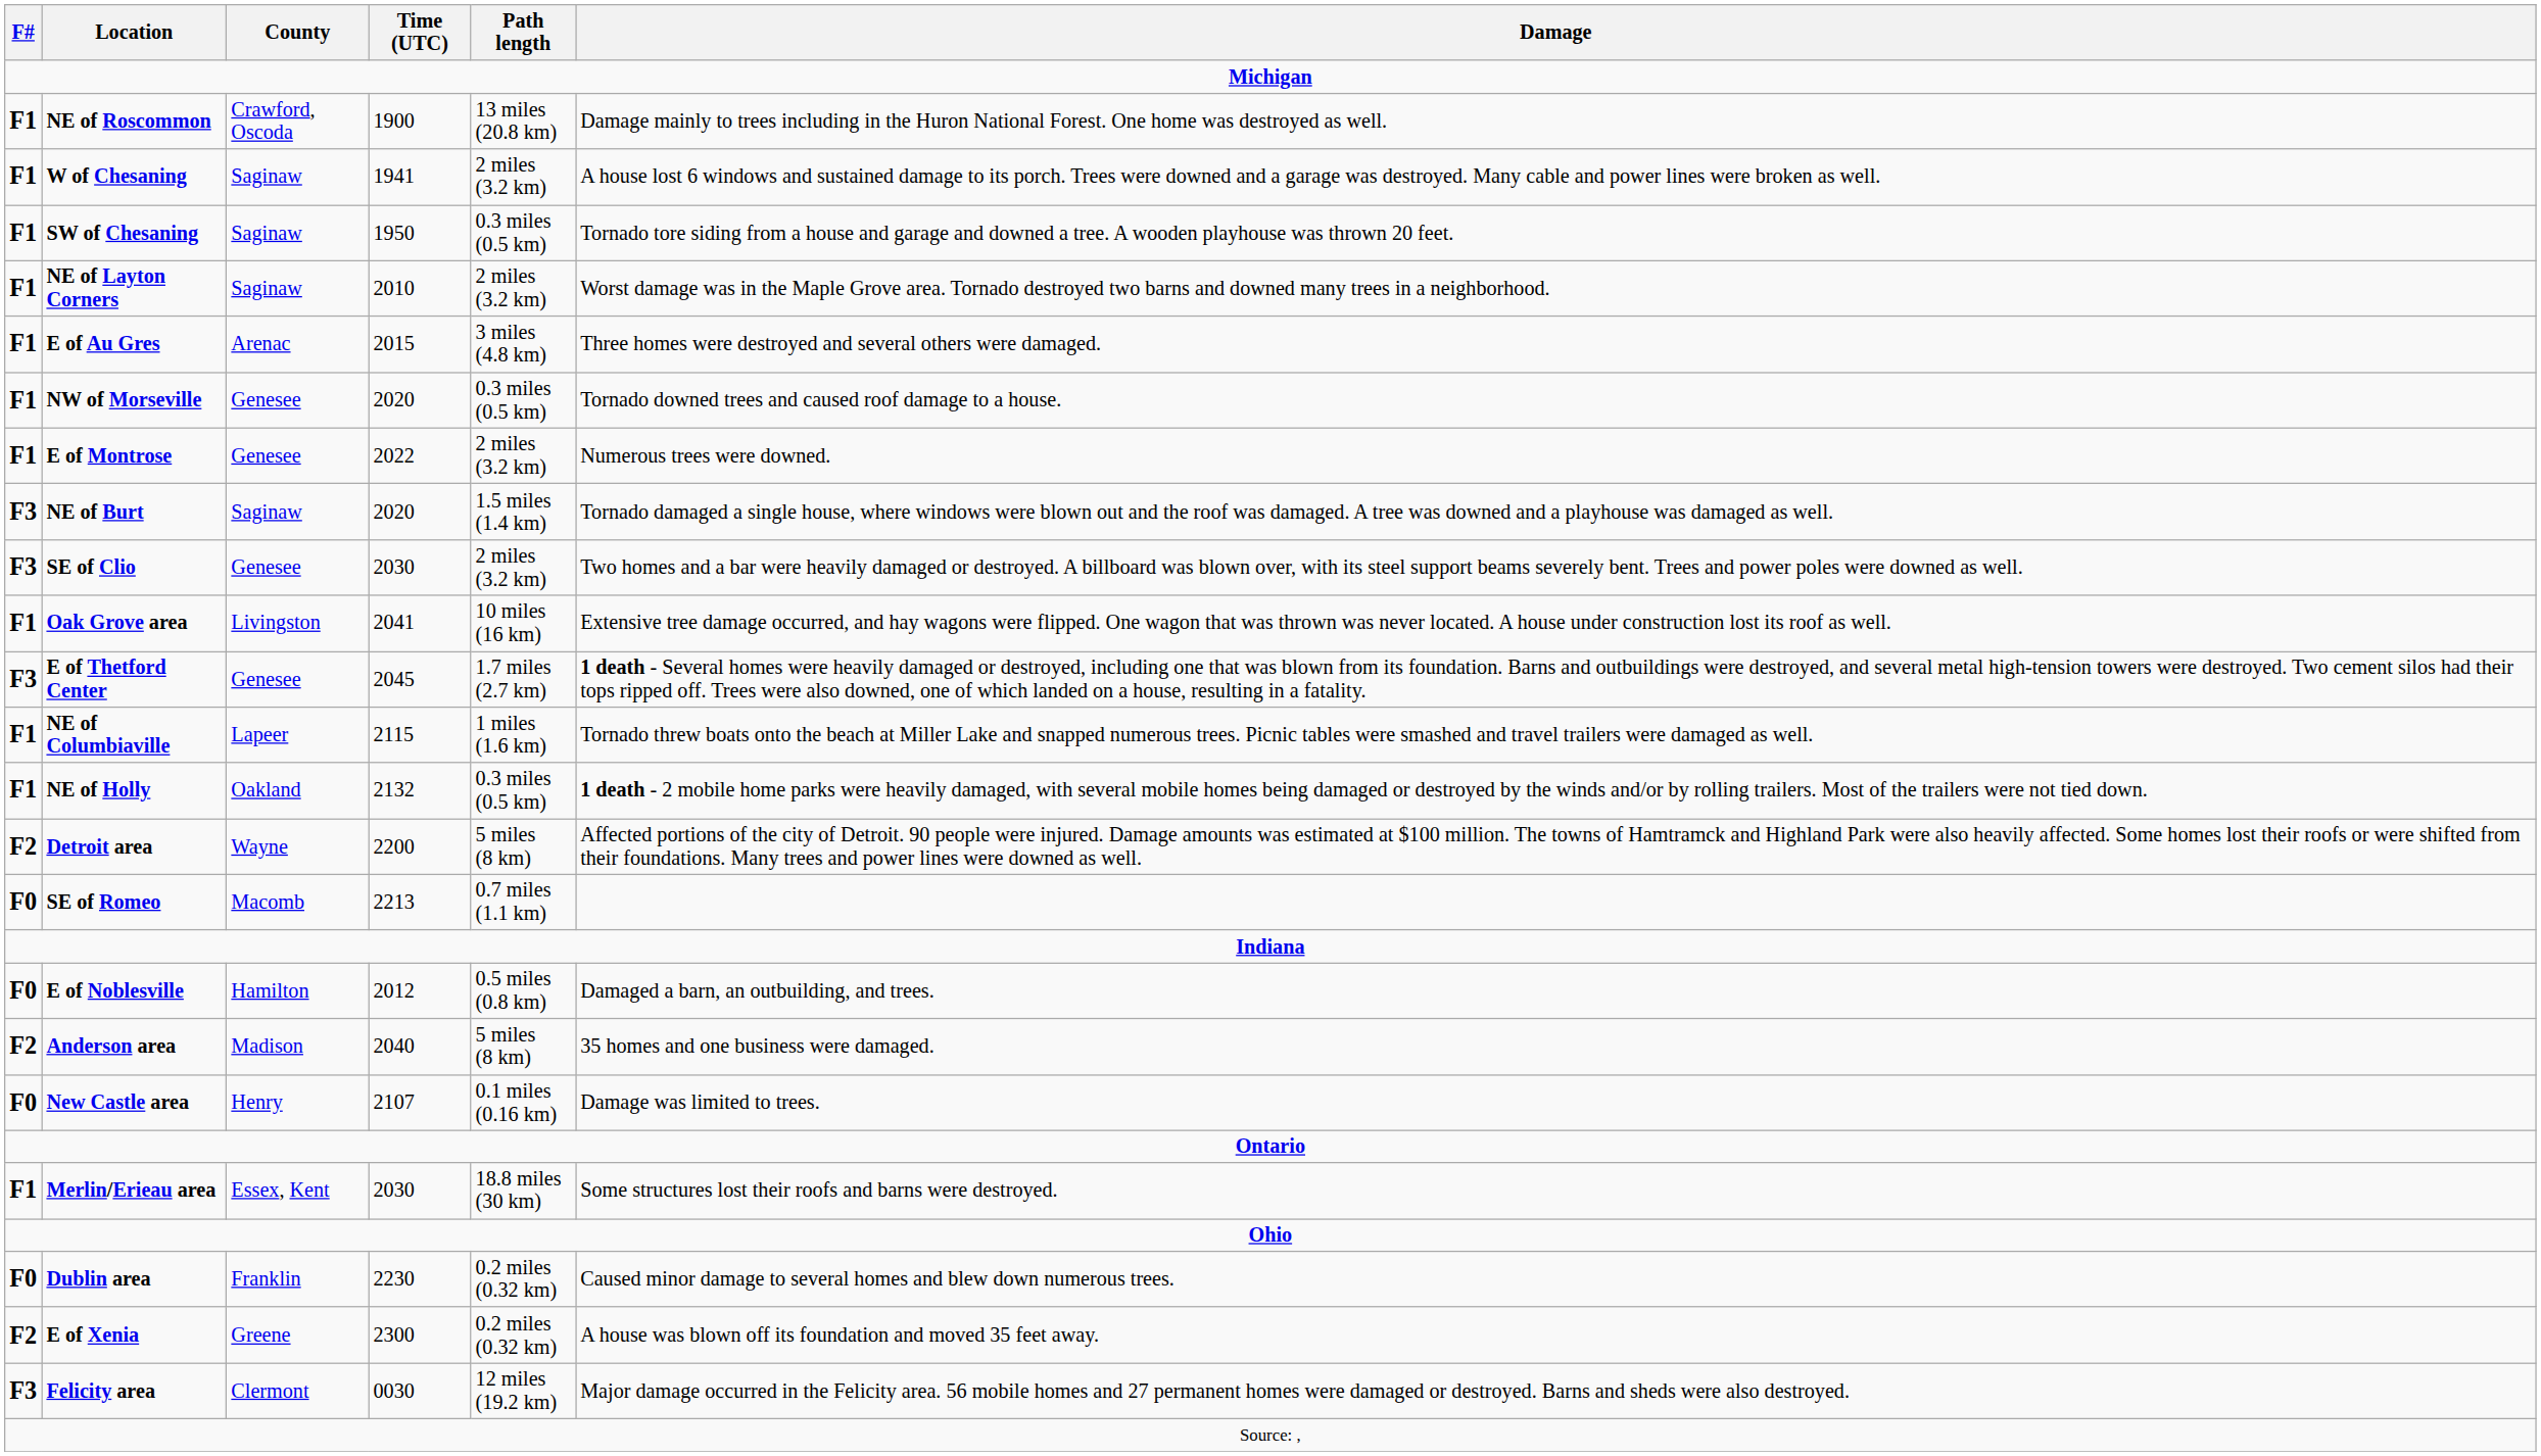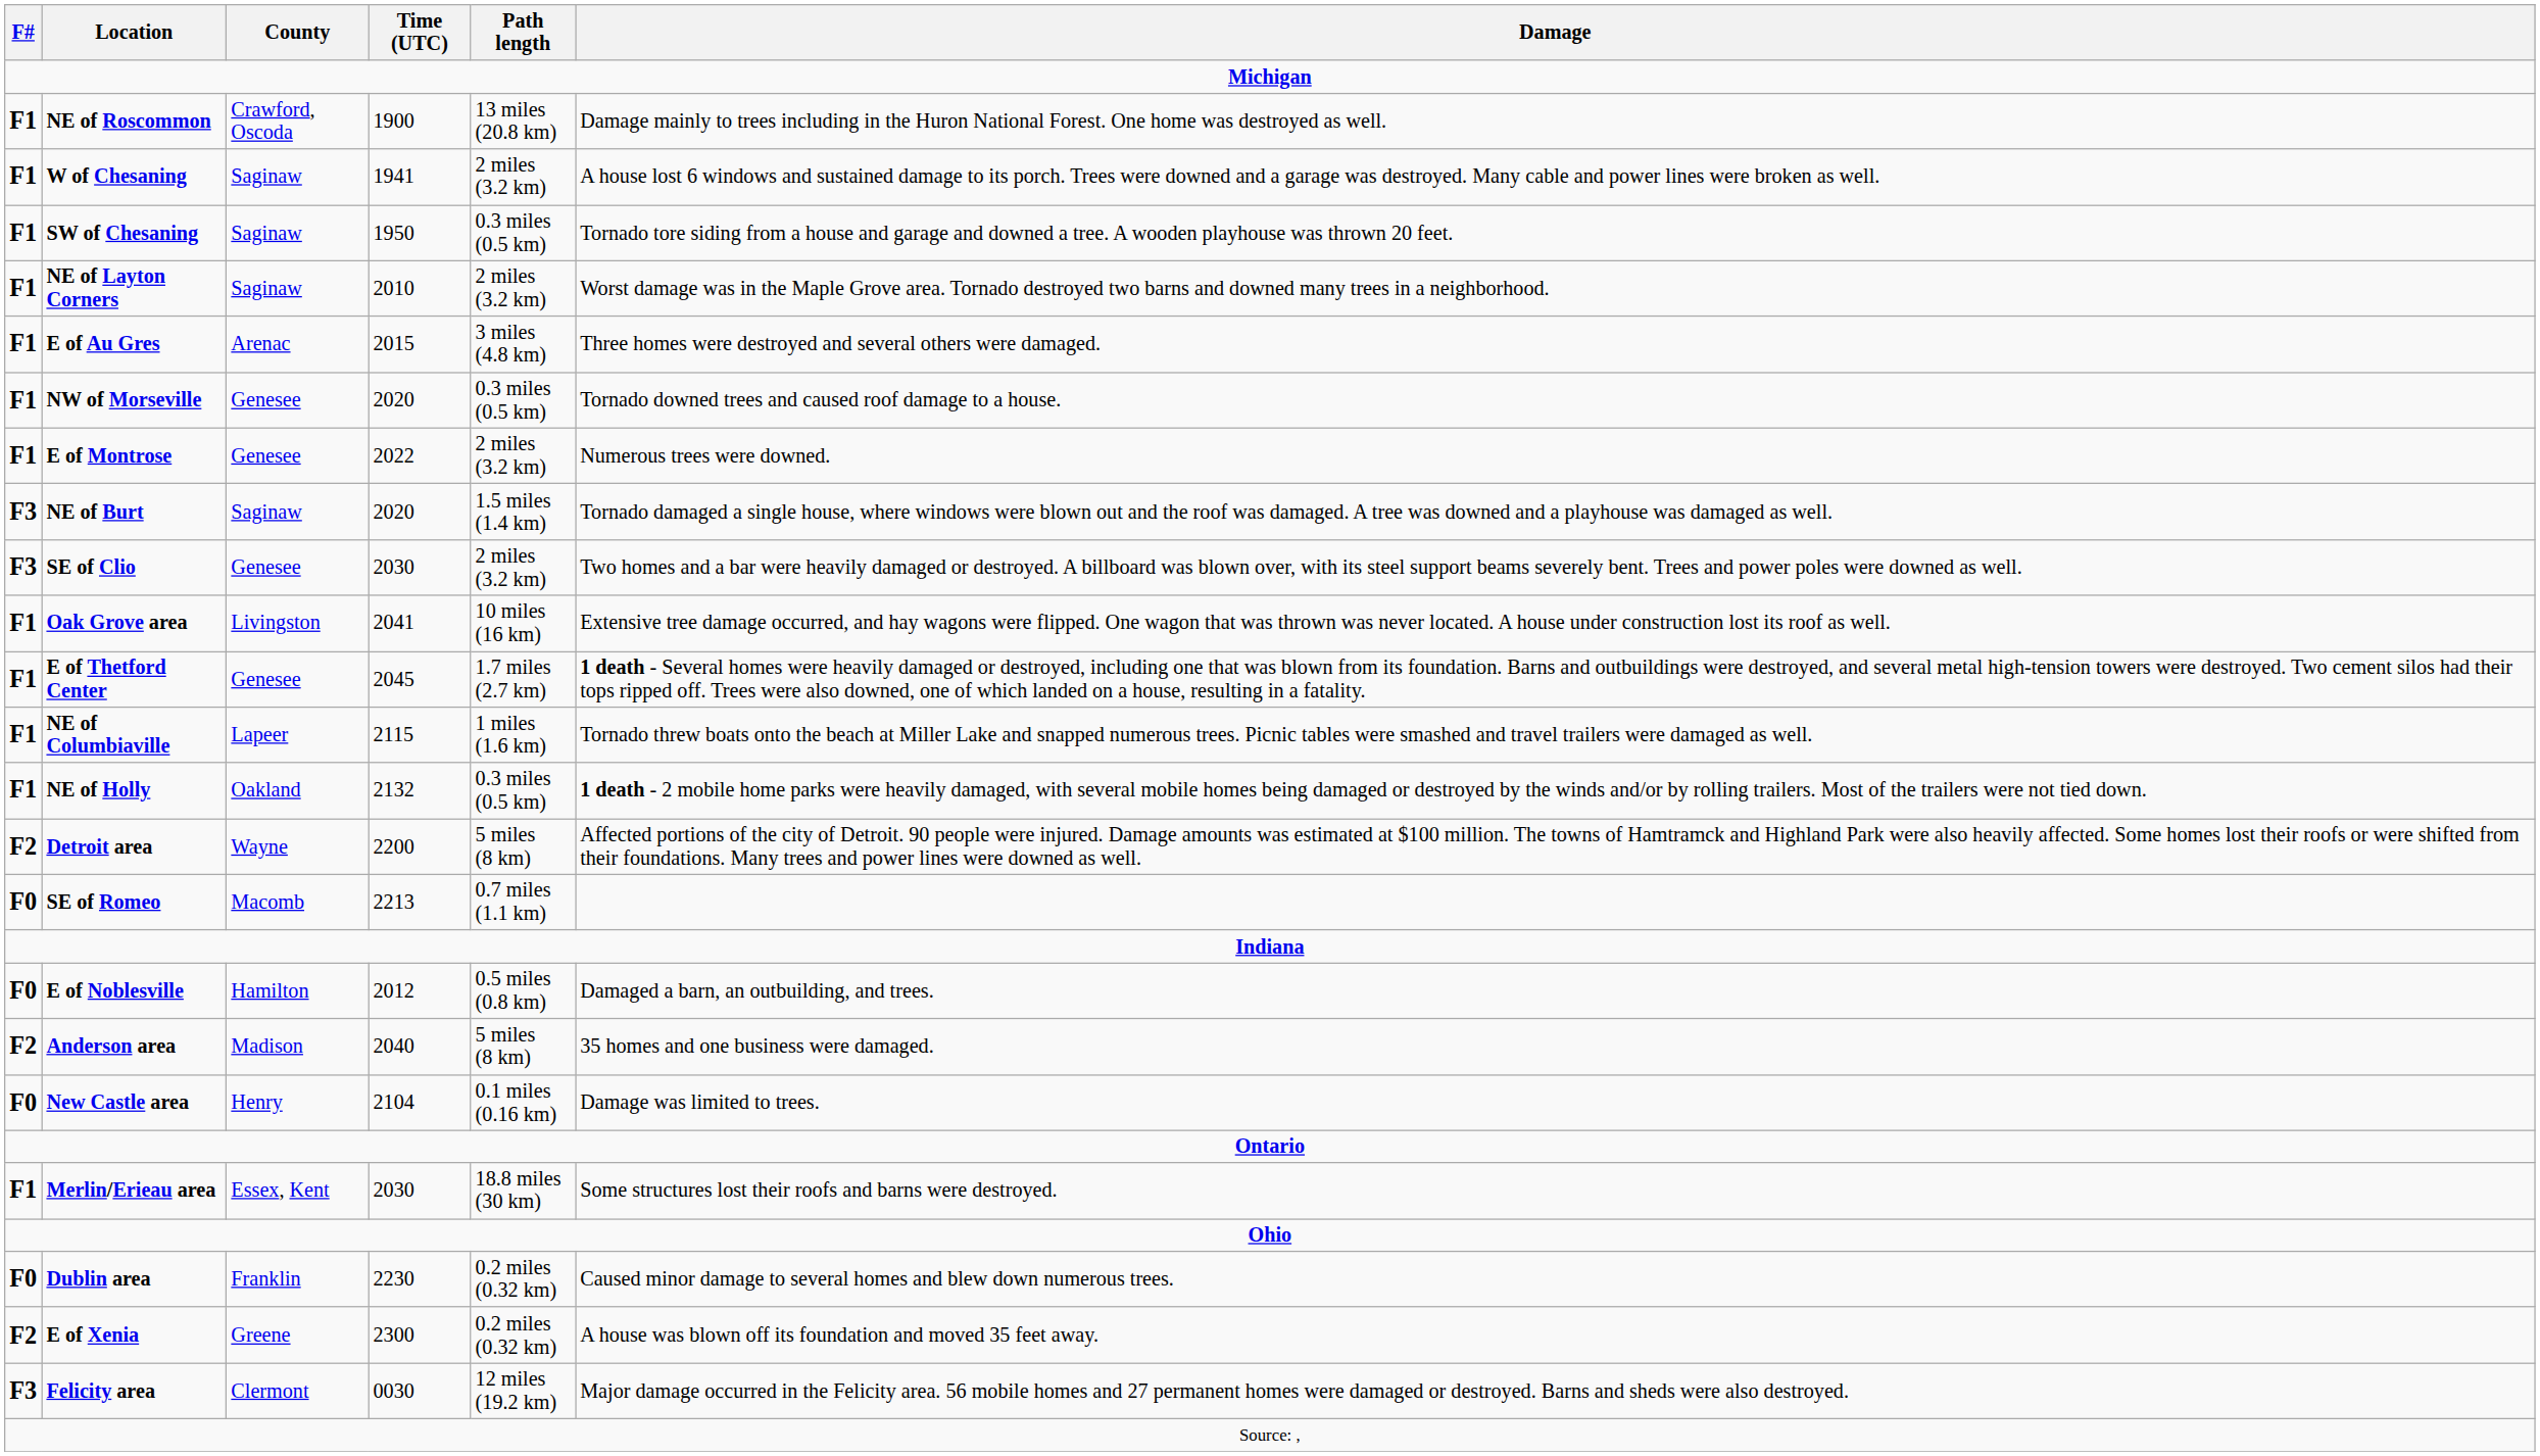E of Thetford Center | F#: F3 -> F1
New Castle area | Time (UTC): 2107 -> 2104
